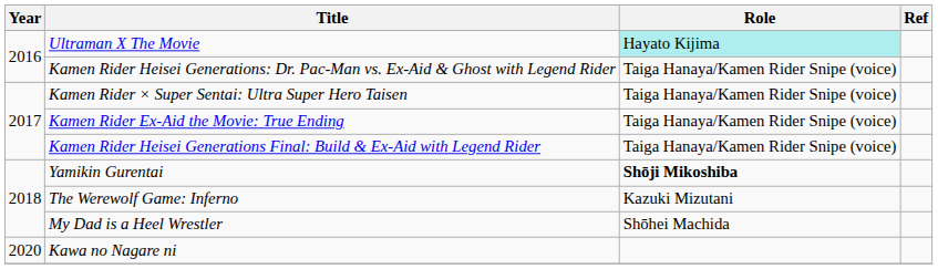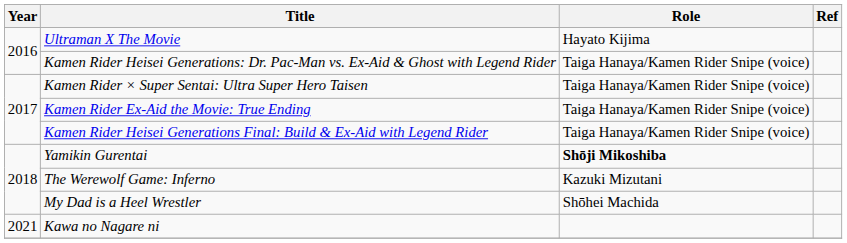Ultraman X The Movie | Role: paleturquoise background -> no background
Kawa no Nagare ni | Year: 2020 -> 2021
